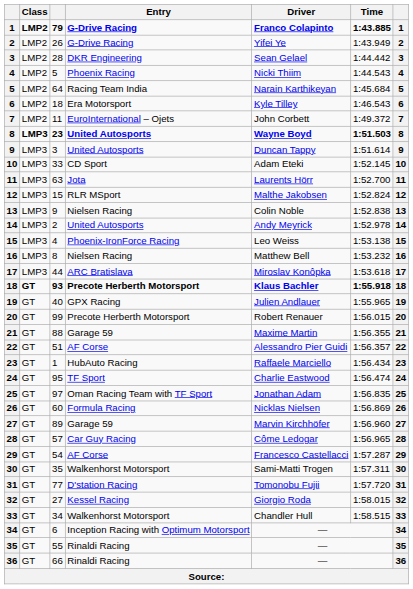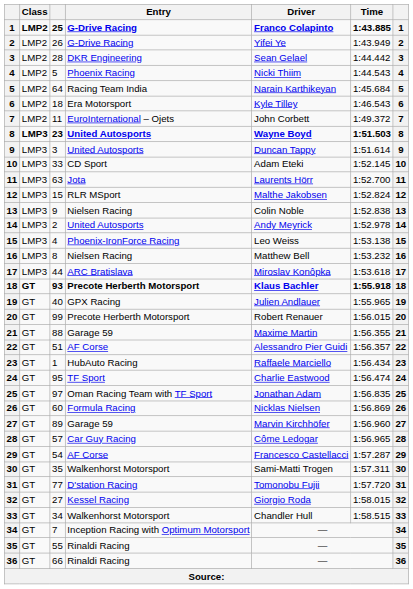row 2 | column 3: 79 -> 25
row 35 | column 3: 6 -> 7
